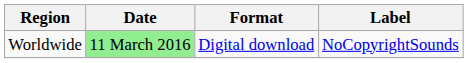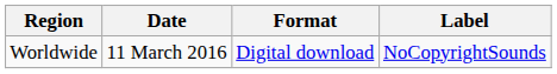Worldwide | Date: lightgreen background -> no background
